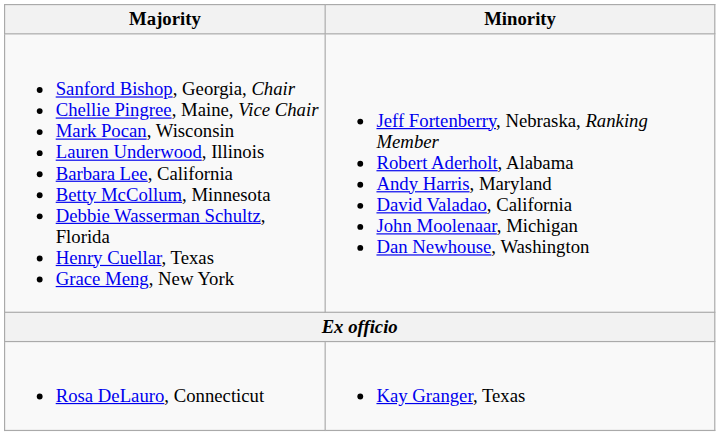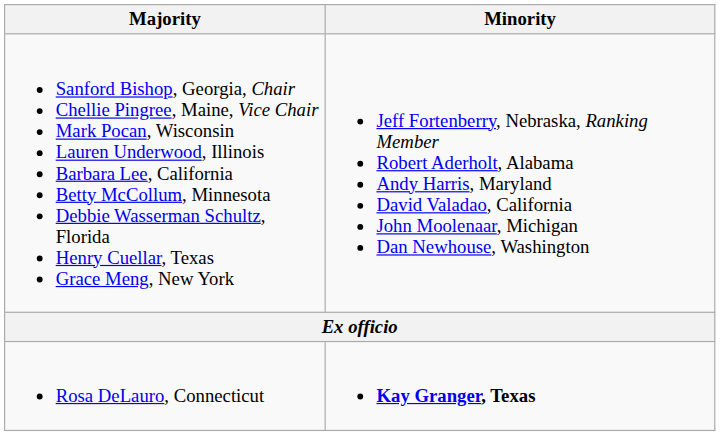Rosa DeLauro, Connecticut | Minority: normal -> bold
